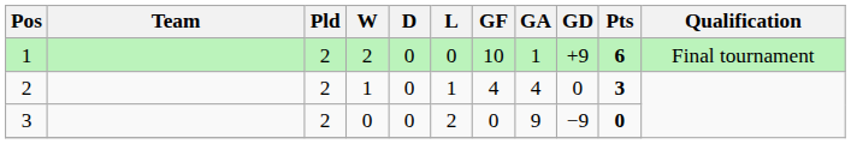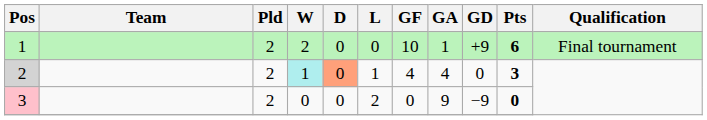row 3 | Pos: no background -> lightgrey background
row 3 | W: no background -> paleturquoise background
row 3 | D: no background -> lightsalmon background
row 4 | Pos: no background -> pink background
